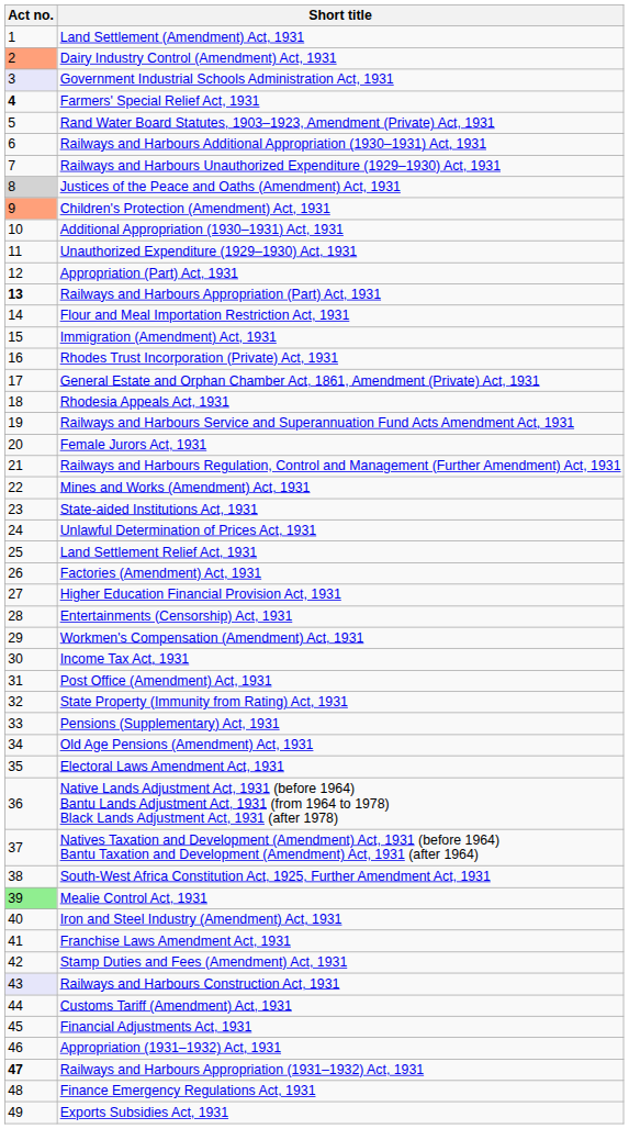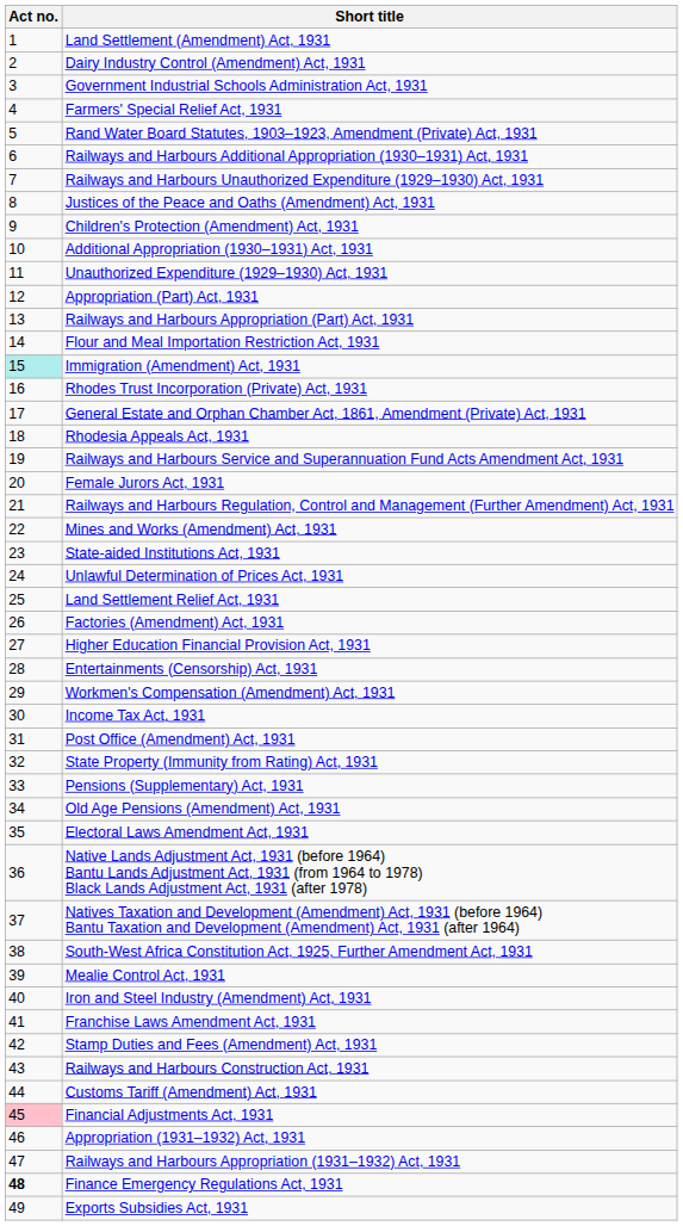Dairy Industry Control (Amendment) Act, 1931 | Act no.: lightsalmon background -> no background
Government Industrial Schools Administration Act, 1931 | Act no.: lavender background -> no background
Farmers' Special Relief Act, 1931 | Act no.: bold -> normal
Justices of the Peace and Oaths (Amendment) Act, 1931 | Act no.: lightgrey background -> no background
Children's Protection (Amendment) Act, 1931 | Act no.: lightsalmon background -> no background
Railways and Harbours Appropriation (Part) Act, 1931 | Act no.: bold -> normal
Immigration (Amendment) Act, 1931 | Act no.: no background -> paleturquoise background
Mealie Control Act, 1931 | Act no.: lightgreen background -> no background
Railways and Harbours Construction Act, 1931 | Act no.: lavender background -> no background
Financial Adjustments Act, 1931 | Act no.: no background -> pink background
Railways and Harbours Appropriation (1931–1932) Act, 1931 | Act no.: bold -> normal
Finance Emergency Regulations Act, 1931 | Act no.: normal -> bold
